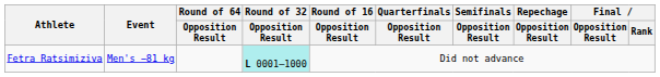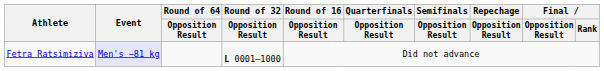Fetra Ratsimiziva | Event: no background -> lavender background
Fetra Ratsimiziva | Round of 32 / Opposition Result: paleturquoise background -> no background
